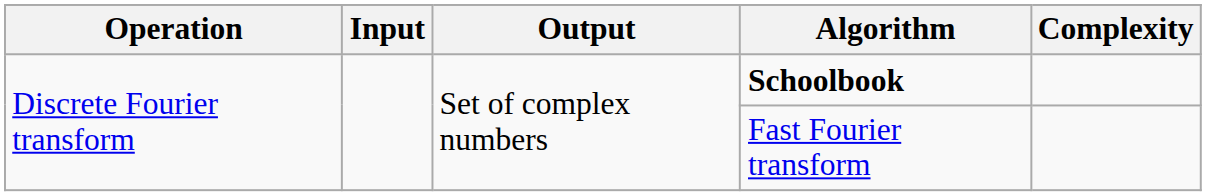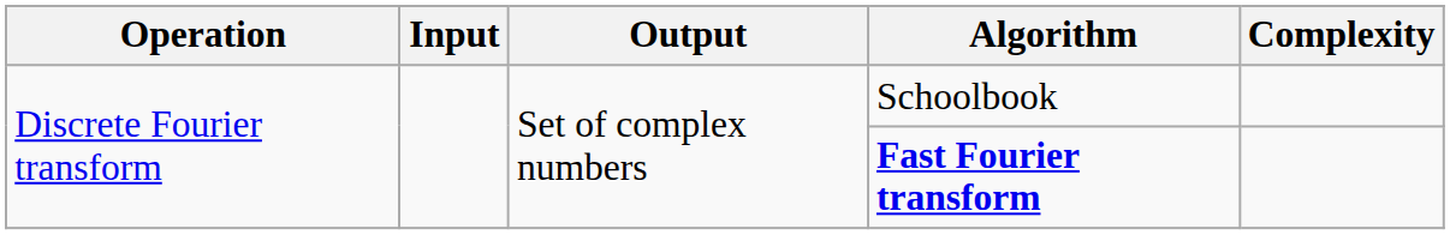Schoolbook | Algorithm: bold -> normal
Fast Fourier transform | Algorithm: normal -> bold
